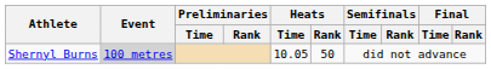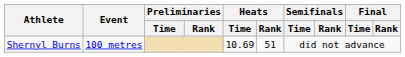Shernyl Burns | Event: lightgrey background -> no background
Shernyl Burns | Heats / Time: 10.05 -> 10.69
Shernyl Burns | Heats / Rank: 50 -> 51
